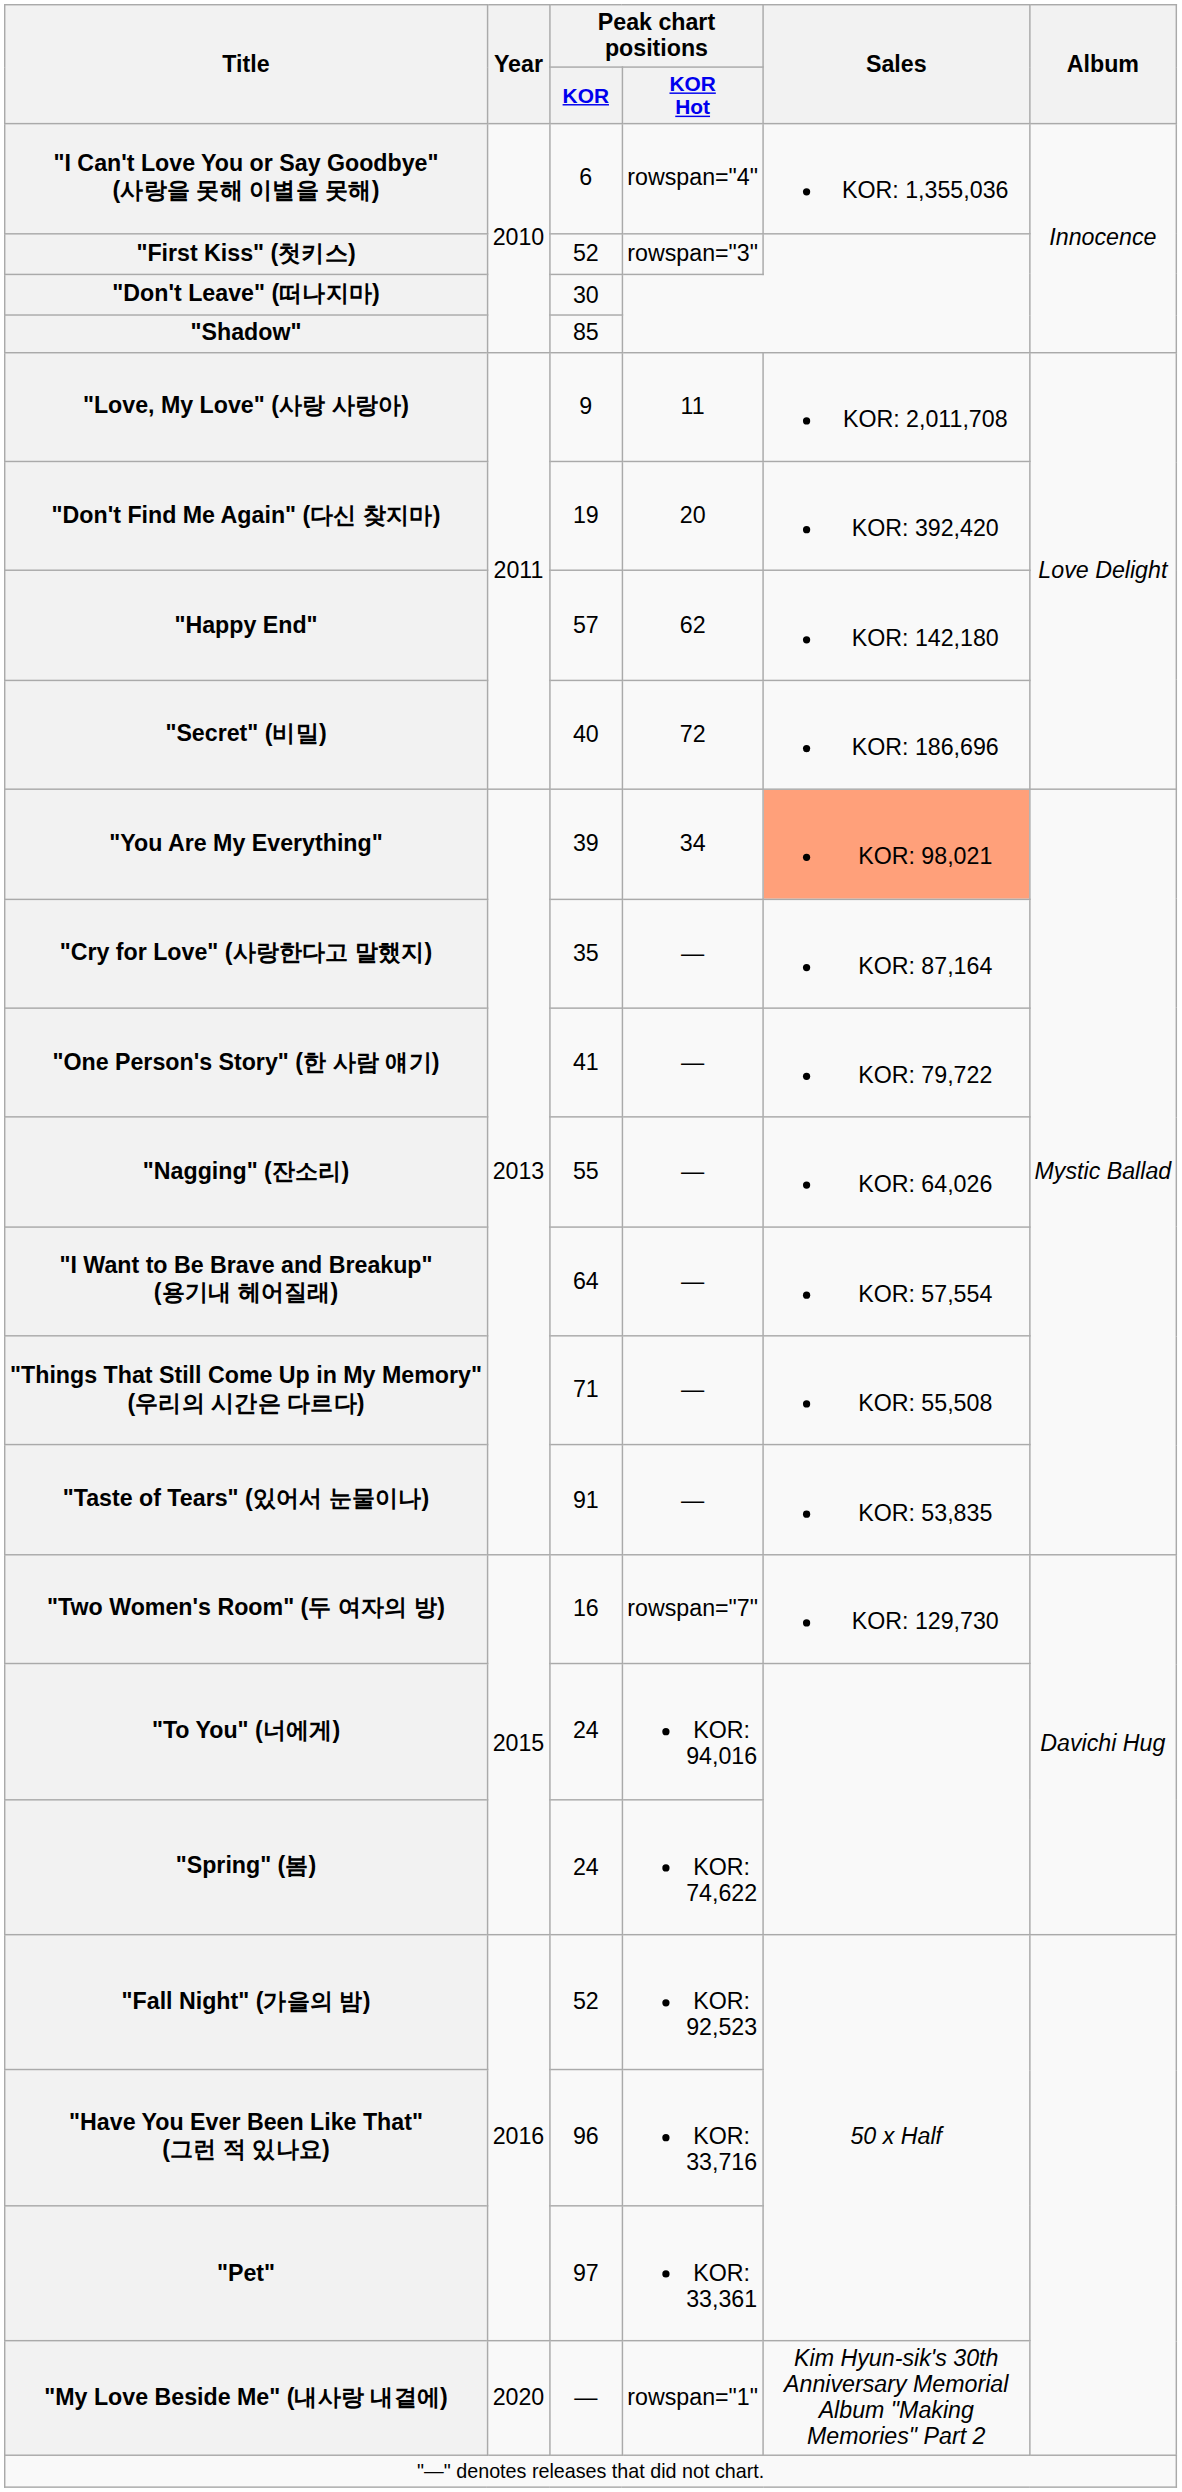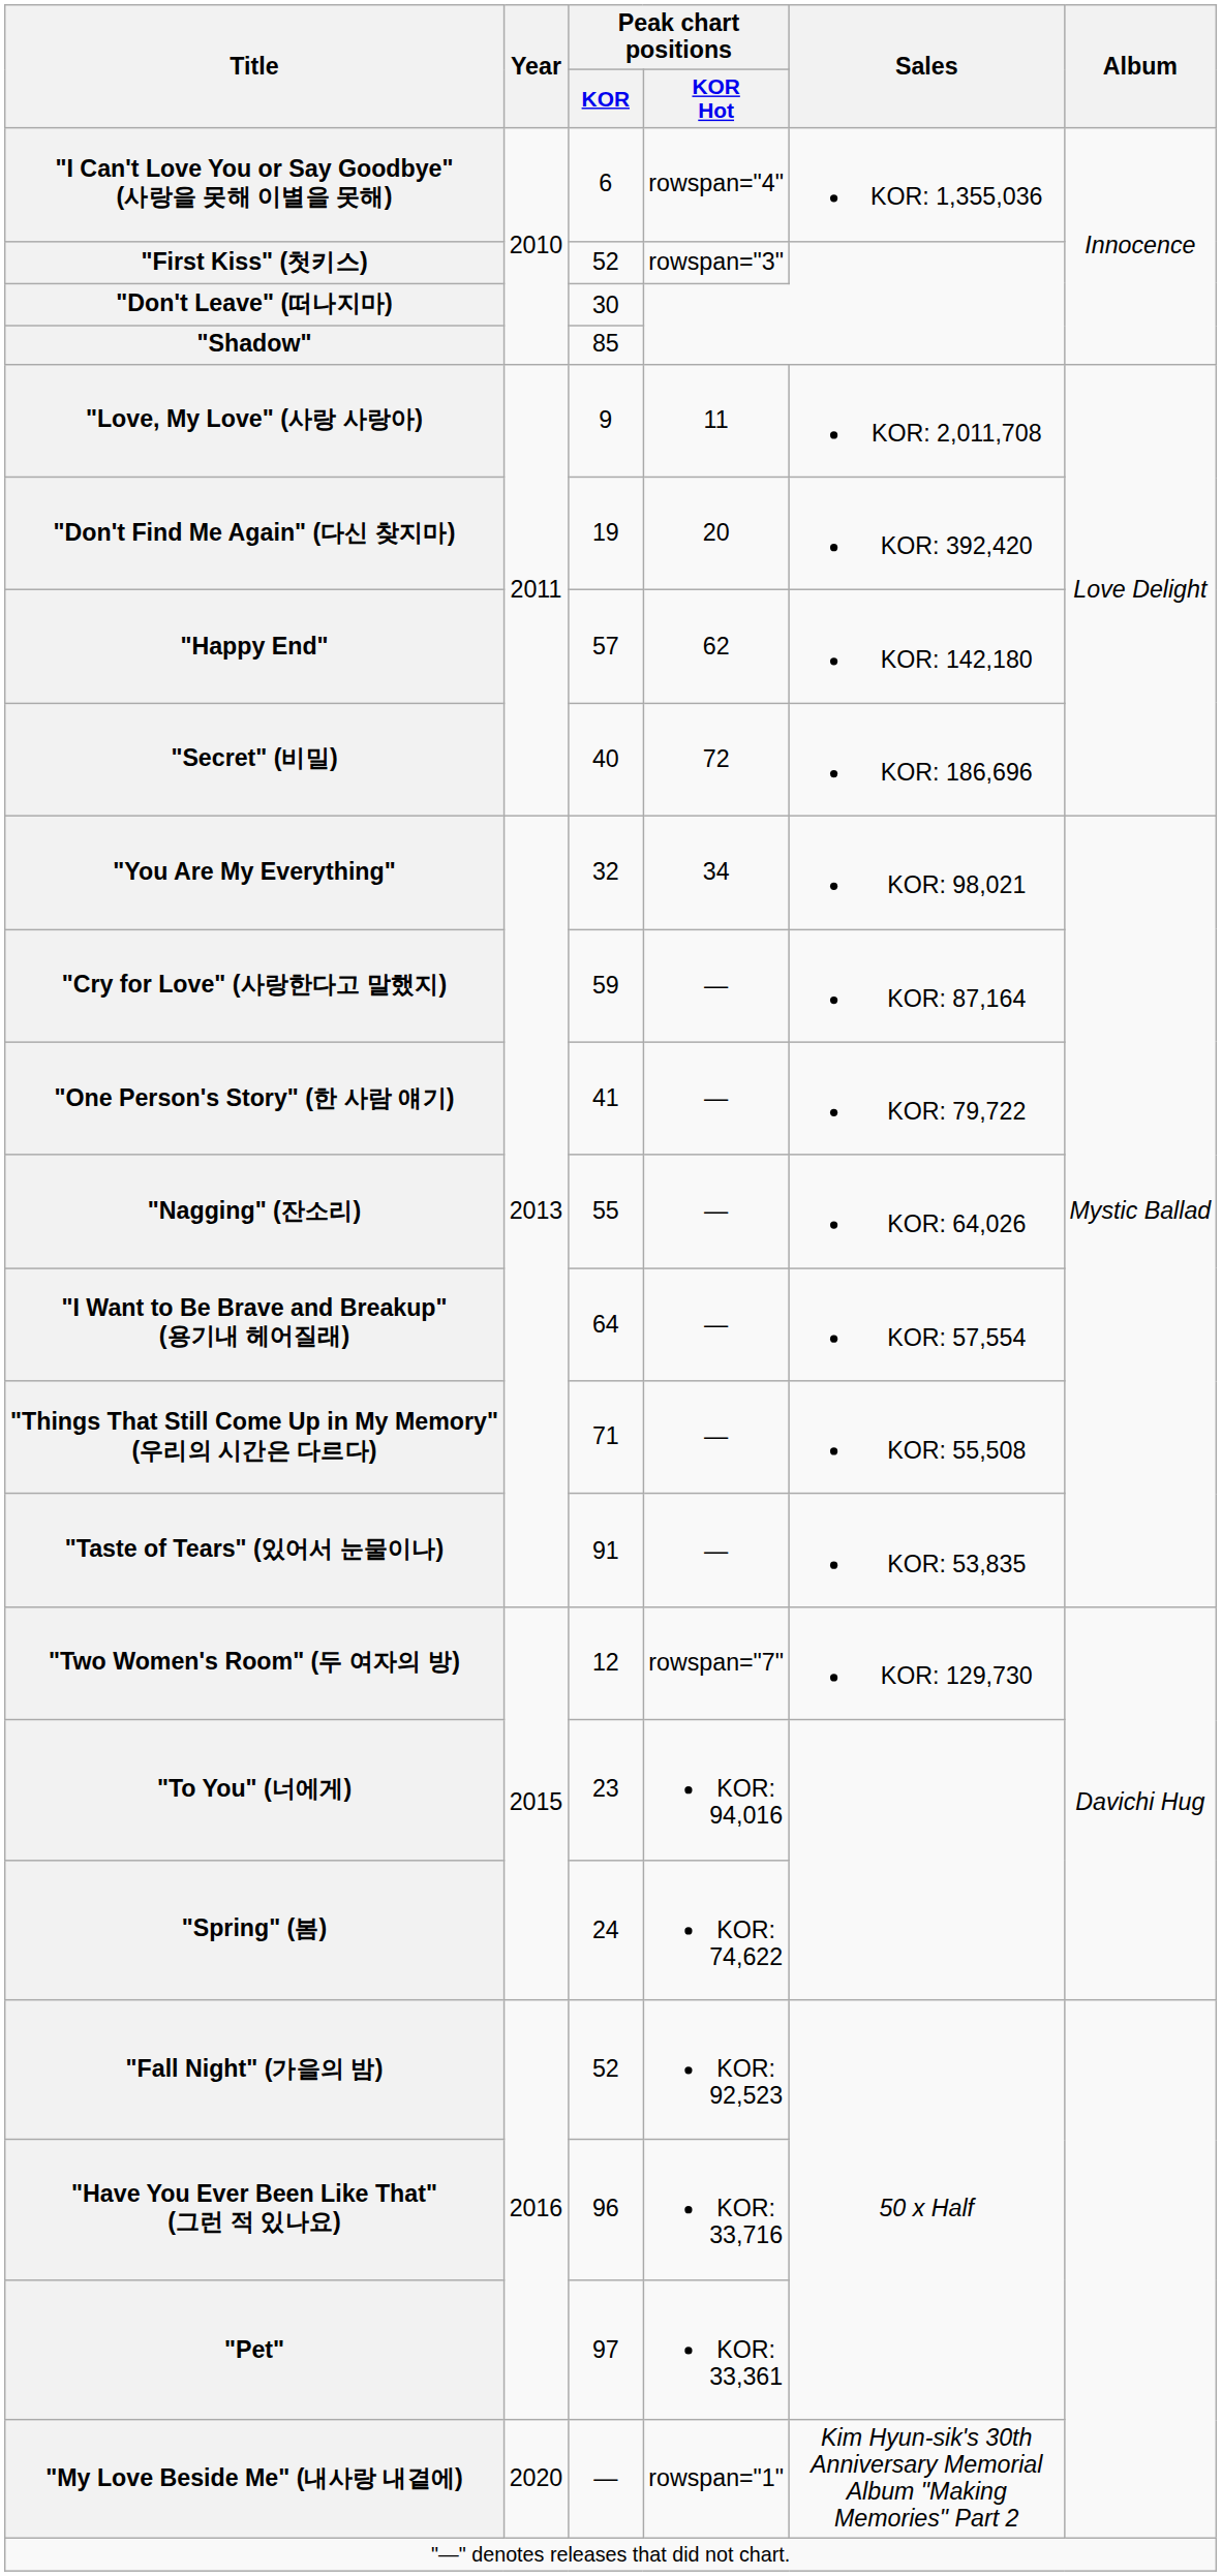"You Are My Everything" | Peak chart positions / KOR: 39 -> 32
"You Are My Everything" | Sales: lightsalmon background -> no background
"Cry for Love" (사랑한다고 말했지) | Peak chart positions / KOR: 35 -> 59
"Two Women's Room" (두 여자의 방) | Peak chart positions / KOR: 16 -> 12
"To You" (너에게) | Peak chart positions / KOR: 24 -> 23
